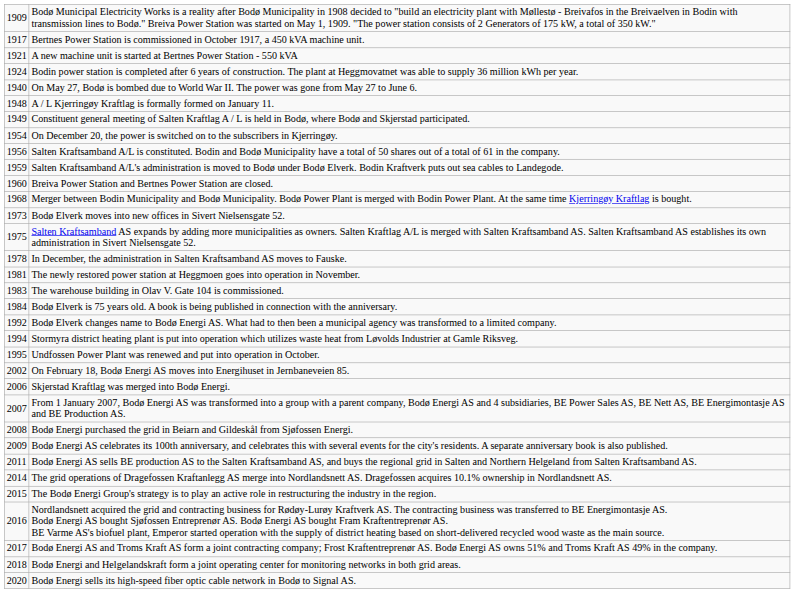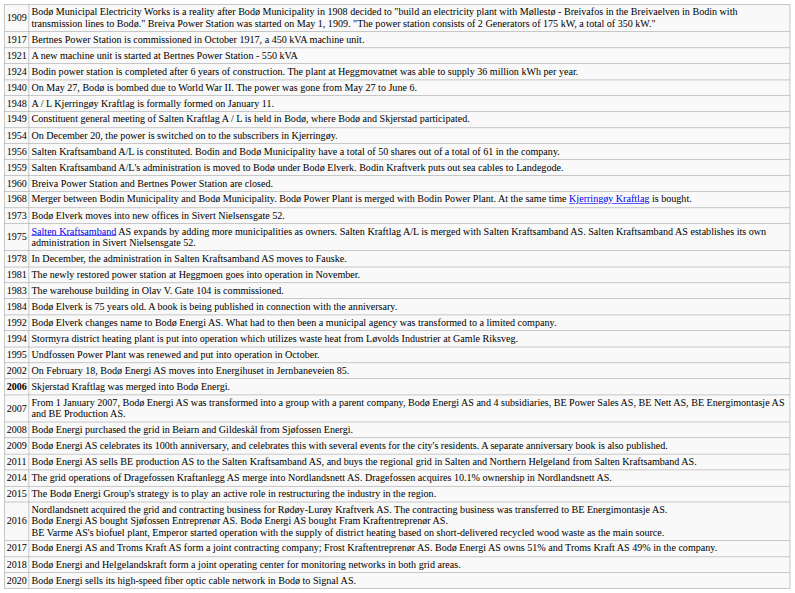Skjerstad Kraftlag was merged into Bodø Energi. | column 1: normal -> bold
